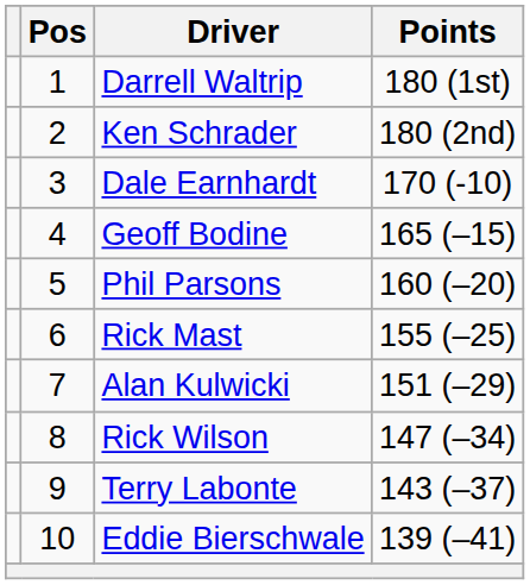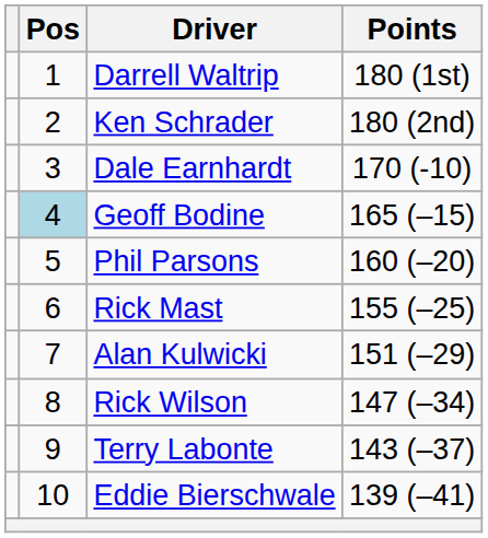Geoff Bodine | Pos: no background -> lightblue background
